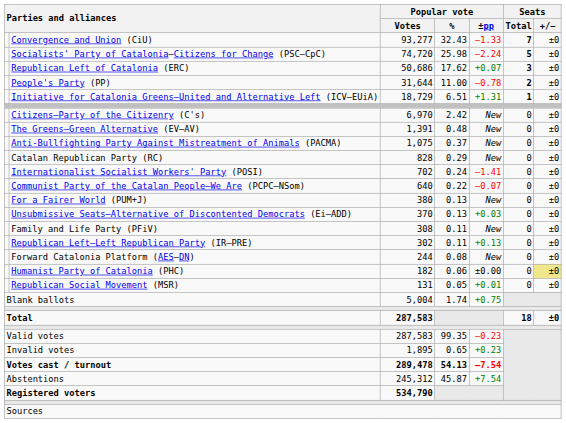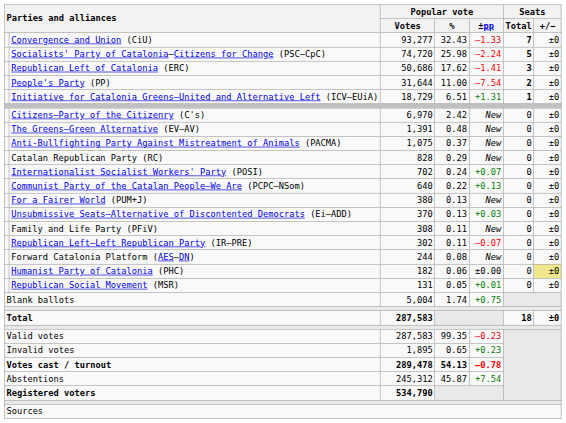Republican Left of Catalonia (ERC) | Popular vote / ±pp: +0.07 -> –1.41
People's Party (PP) | Popular vote / ±pp: –0.78 -> –7.54
Internationalist Socialist Workers' Party (POSI) | Popular vote / ±pp: –1.41 -> +0.07
Communist Party of the Catalan People–We Are (PCPC–NSom) | Popular vote / ±pp: –0.07 -> +0.13
Republican Left–Left Republican Party (IR–PRE) | Popular vote / ±pp: +0.13 -> –0.07
Votes cast / turnout | Popular vote / ±pp: –7.54 -> –0.78
